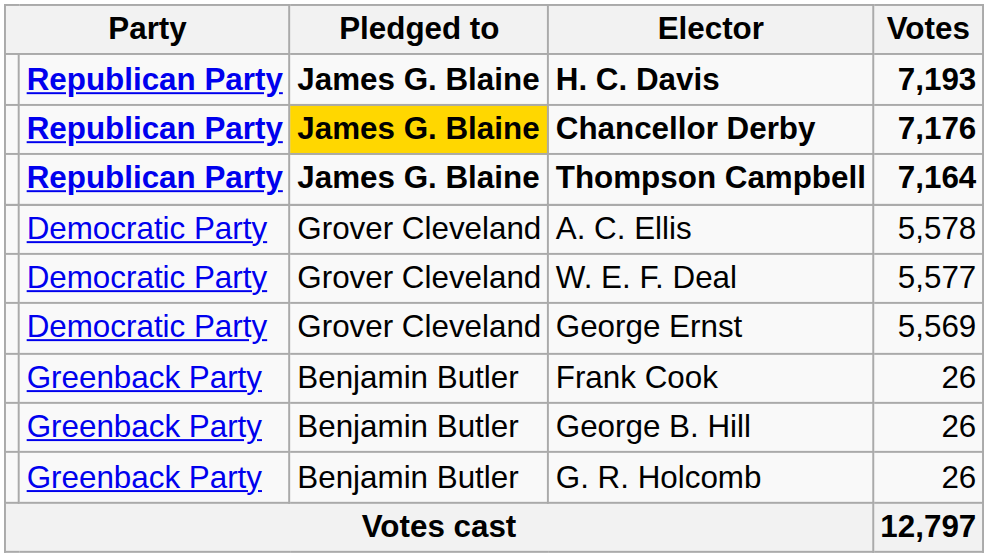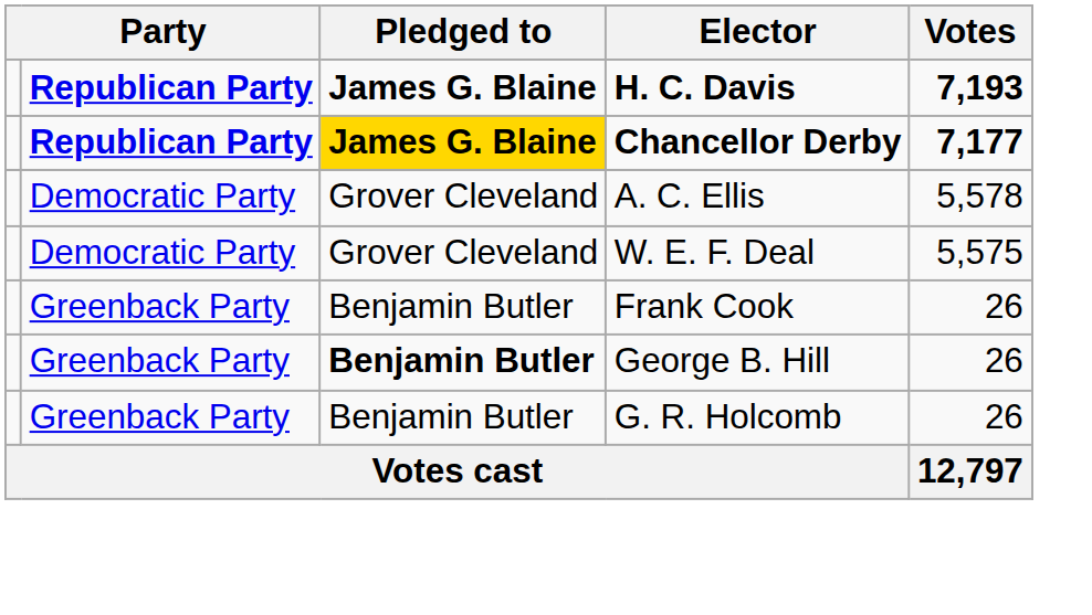Chancellor Derby | Votes: 7,176 -> 7,177
- row: Republican Party | James G. Blaine | Thompson Campbell | 7,164
W. E. F. Deal | Votes: 5,577 -> 5,575
- row: Democratic Party | Grover Cleveland | George Ernst | 5,569
George B. Hill | Pledged to: normal -> bold
